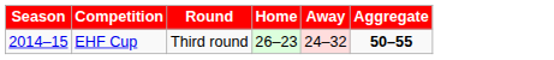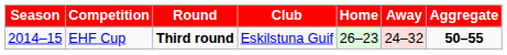+ column: Club | Eskilstuna Guif
EHF Cup | Round: normal -> bold
